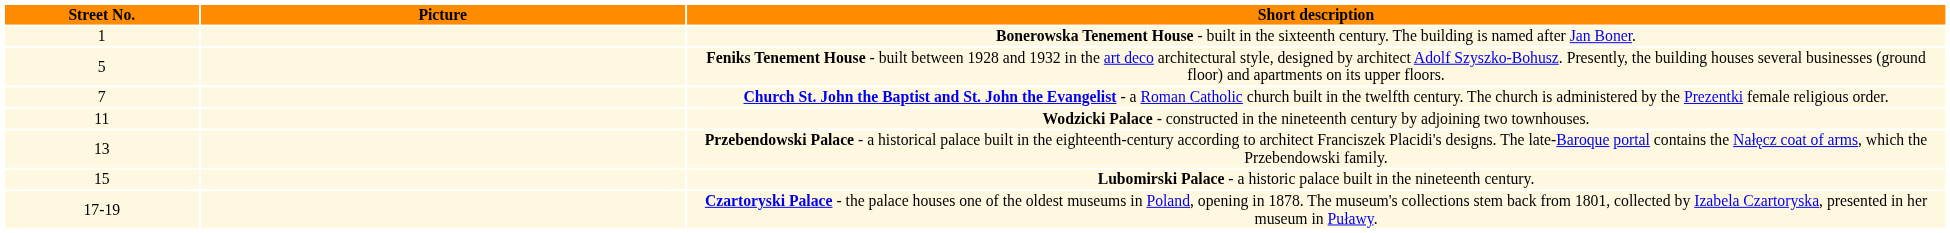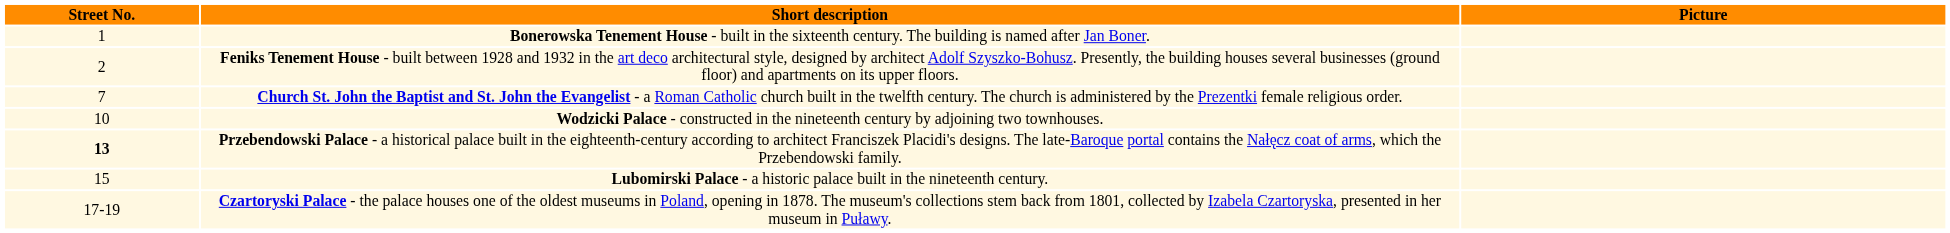columns swapped: Short description <-> Picture
row 3 | Street No.: 5 -> 2
row 5 | Street No.: 11 -> 10
row 6 | Street No.: normal -> bold
